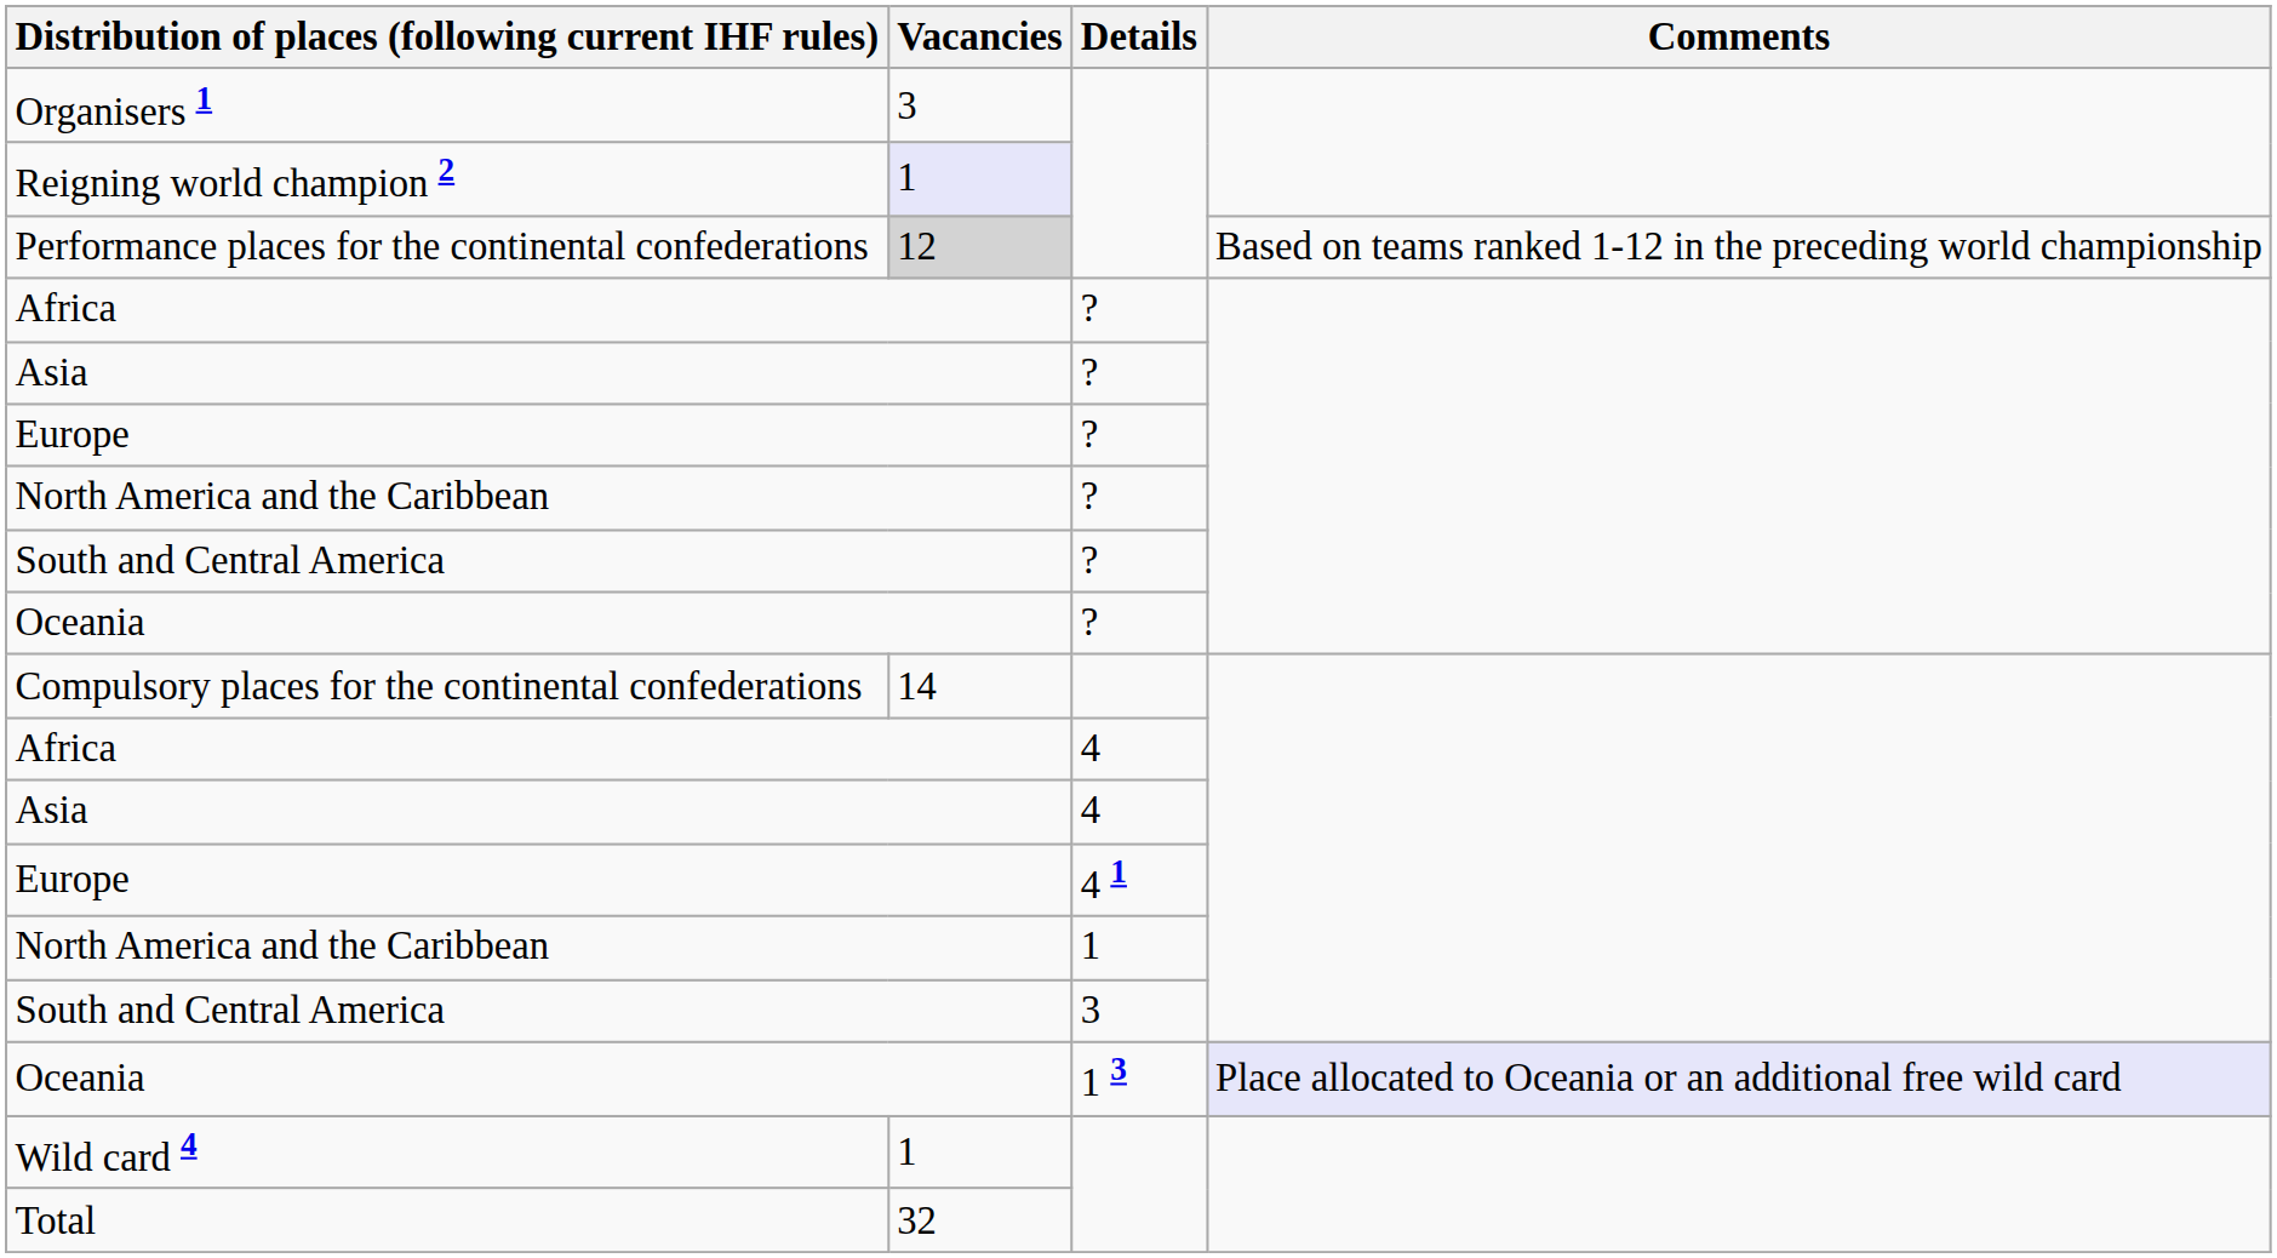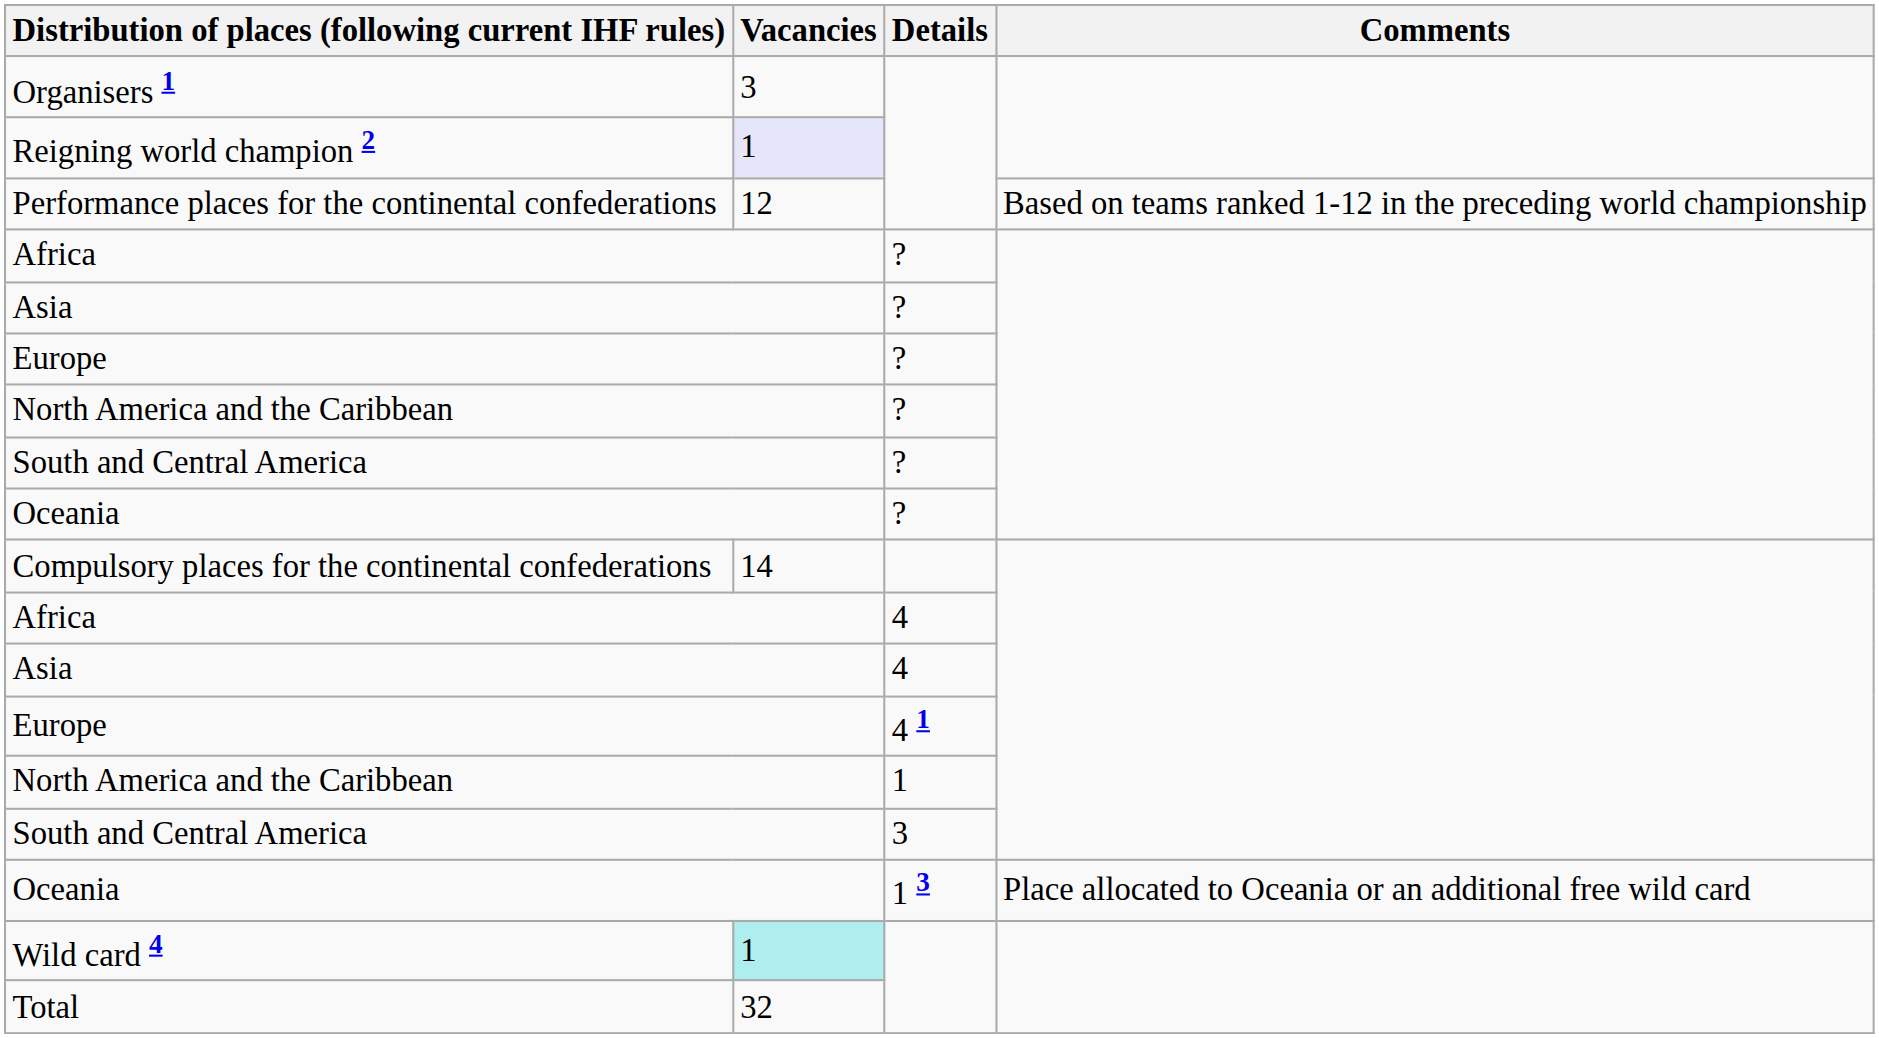Performance places for the continental confederations | Vacancies: lightgrey background -> no background
Oceania / 1 3 | Comments: lavender background -> no background
Wild card 4 | Vacancies: no background -> paleturquoise background
